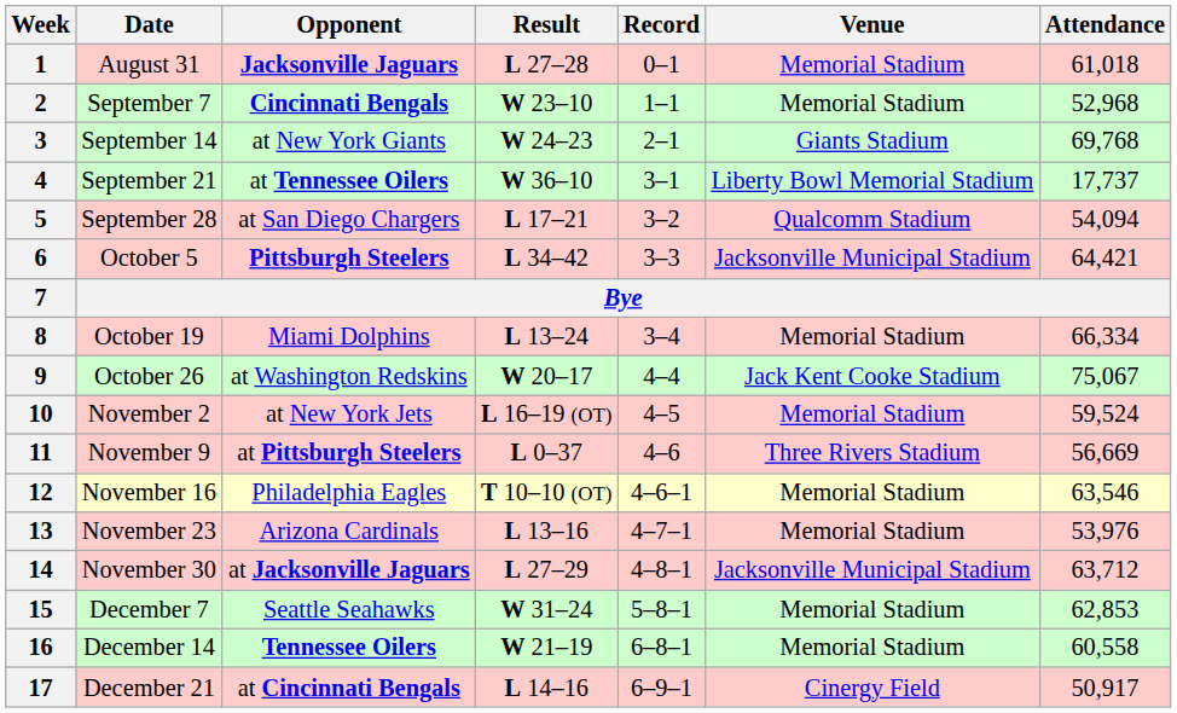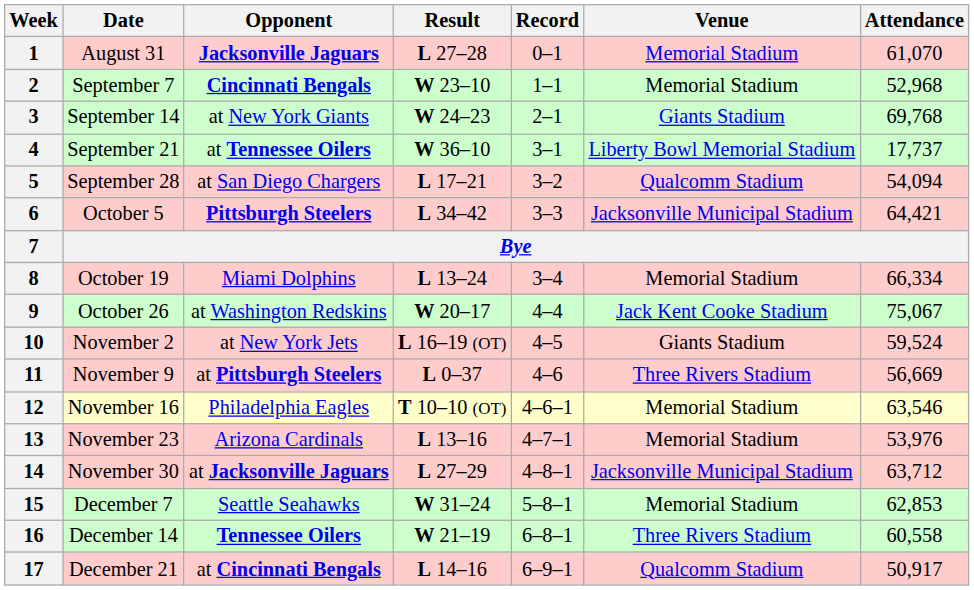1 | Attendance: 61,018 -> 61,070
10 | Venue: Memorial Stadium -> Giants Stadium
16 | Venue: Memorial Stadium -> Three Rivers Stadium
17 | Venue: Cinergy Field -> Qualcomm Stadium
